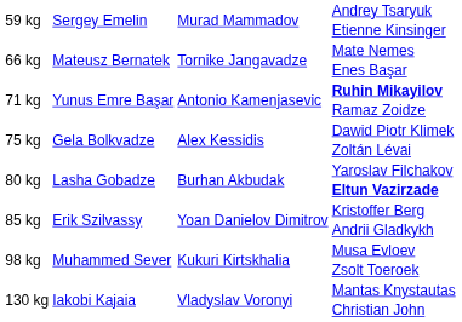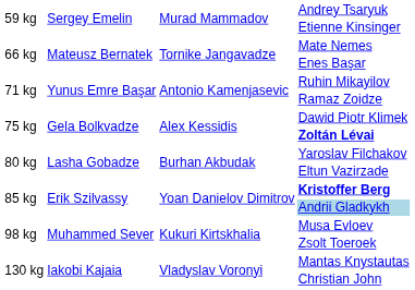Ruhin Mikayilov | column 4: bold -> normal
Zoltán Lévai | column 4: normal -> bold
Eltun Vazirzade | column 4: bold -> normal
Kristoffer Berg | column 4: normal -> bold
Andrii Gladkykh | column 4: no background -> lightblue background
